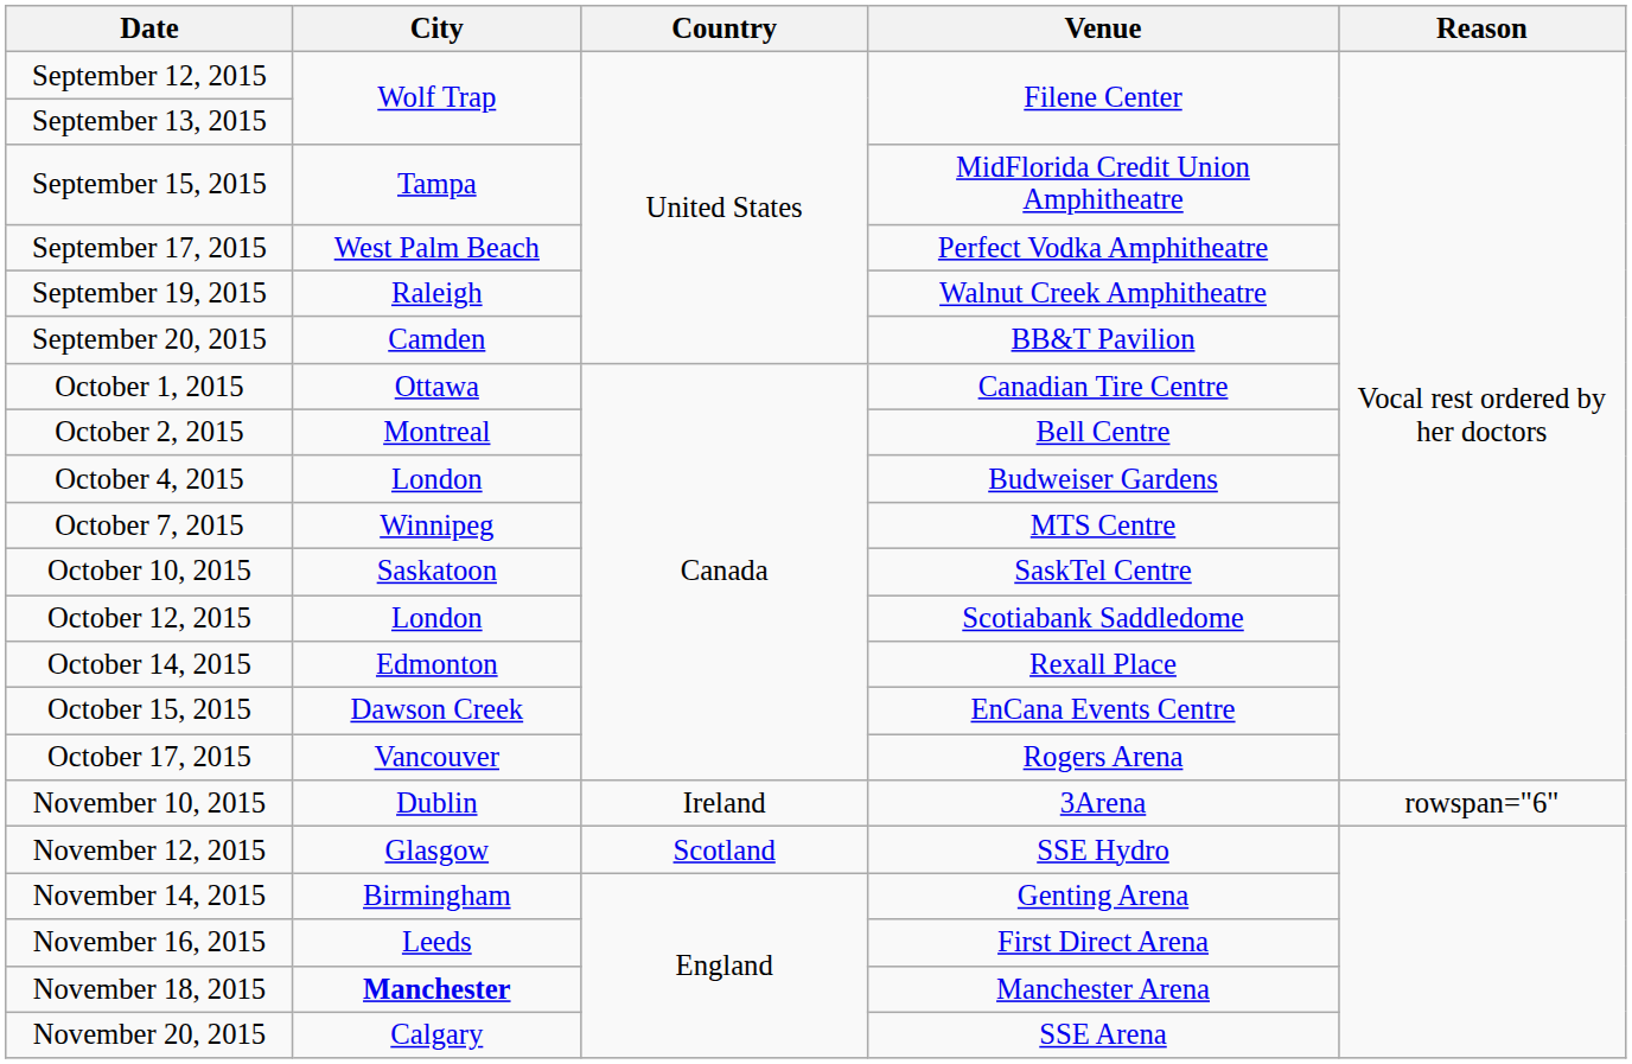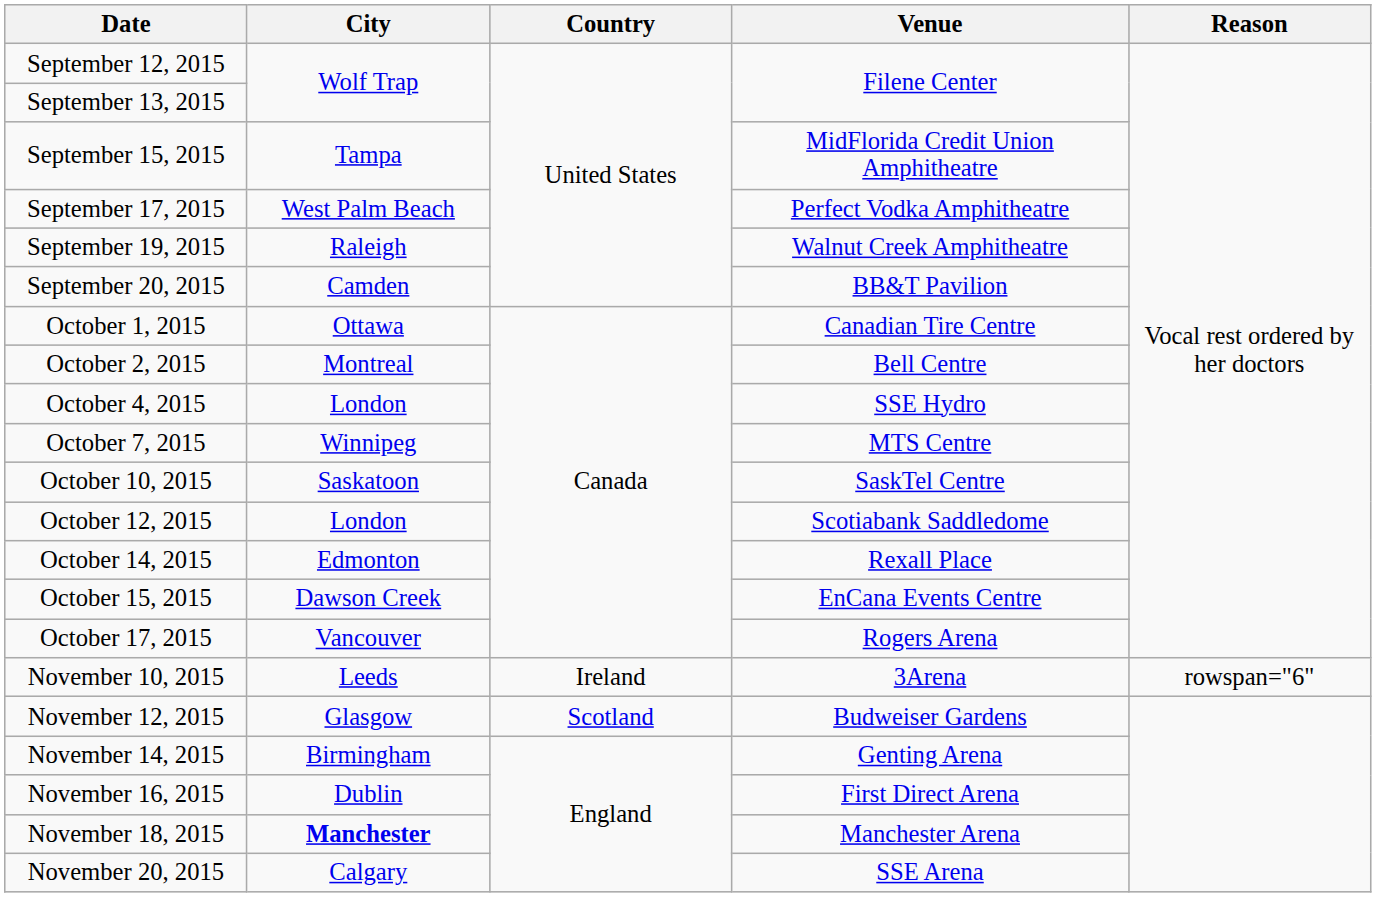October 4, 2015 | Venue: Budweiser Gardens -> SSE Hydro
November 10, 2015 | City: Dublin -> Leeds
November 12, 2015 | Venue: SSE Hydro -> Budweiser Gardens
November 16, 2015 | City: Leeds -> Dublin
